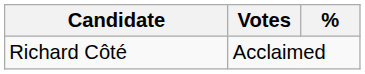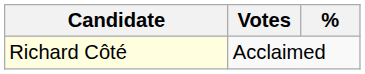Richard Côté | Candidate: no background -> lightyellow background
